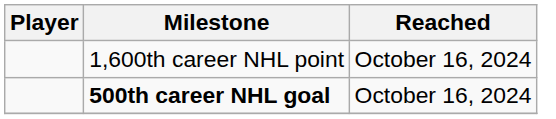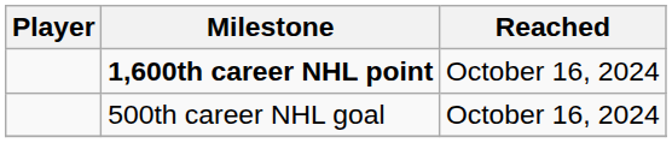row 2 | Milestone: normal -> bold
row 3 | Milestone: bold -> normal
